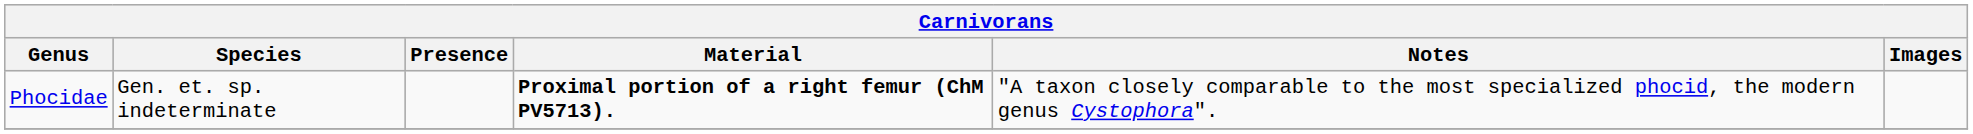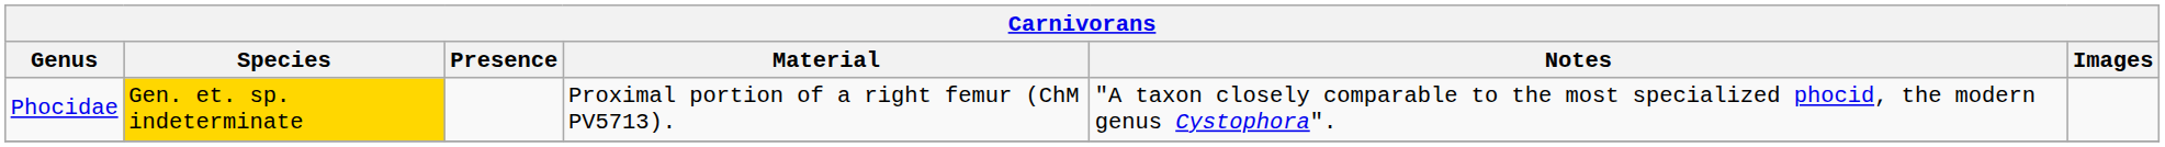Phocidae | Species: no background -> gold background
Phocidae | Material: bold -> normal
